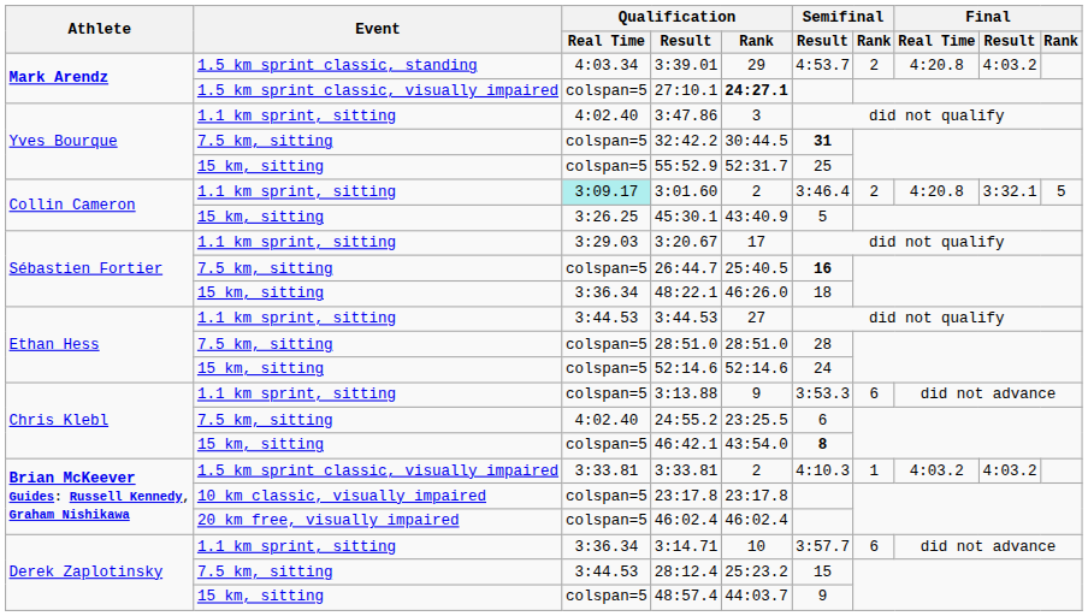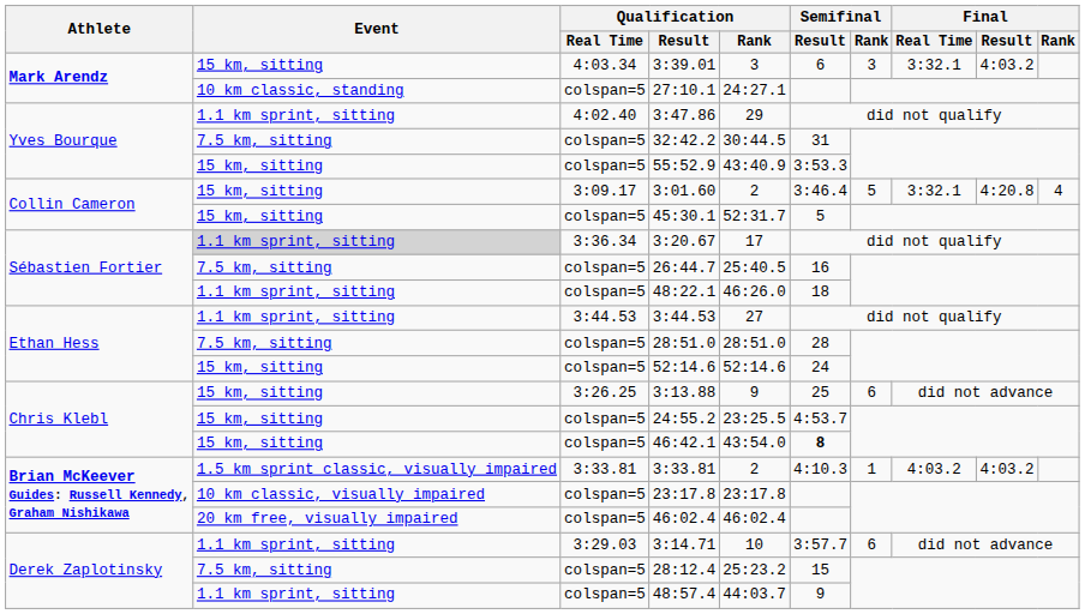3:39.01 | Event: 1.5 km sprint classic, standing -> 15 km, sitting
3:39.01 | Qualification / Rank: 29 -> 3
3:39.01 | Semifinal / Result: 4:53.7 -> 6
3:39.01 | Semifinal / Rank: 2 -> 3
3:39.01 | Final / Real Time: 4:20.8 -> 3:32.1
27:10.1 | Event: 1.5 km sprint classic, visually impaired -> 10 km classic, standing
27:10.1 | Qualification / Rank: bold -> normal
3:47.86 | Qualification / Rank: 3 -> 29
32:42.2 | Semifinal / Result: bold -> normal
55:52.9 | Qualification / Rank: 52:31.7 -> 43:40.9
55:52.9 | Semifinal / Result: 25 -> 3:53.3
3:01.60 | Event: 1.1 km sprint, sitting -> 15 km, sitting
3:01.60 | Qualification / Real Time: paleturquoise background -> no background
3:01.60 | Semifinal / Rank: 2 -> 5
3:01.60 | Final / Real Time: 4:20.8 -> 3:32.1
3:01.60 | Final / Result: 3:32.1 -> 4:20.8
3:01.60 | Final / Rank: 5 -> 4
45:30.1 | Qualification / Real Time: 3:26.25 -> colspan=5
45:30.1 | Qualification / Rank: 43:40.9 -> 52:31.7
3:20.67 | Event: no background -> lightgrey background
3:20.67 | Qualification / Real Time: 3:29.03 -> 3:36.34
26:44.7 | Semifinal / Result: bold -> normal
48:22.1 | Event: 15 km, sitting -> 1.1 km sprint, sitting
48:22.1 | Qualification / Real Time: 3:36.34 -> colspan=5
3:13.88 | Event: 1.1 km sprint, sitting -> 15 km, sitting
3:13.88 | Qualification / Real Time: colspan=5 -> 3:26.25
3:13.88 | Semifinal / Result: 3:53.3 -> 25
24:55.2 | Event: 7.5 km, sitting -> 15 km, sitting
24:55.2 | Qualification / Real Time: 4:02.40 -> colspan=5
24:55.2 | Semifinal / Result: 6 -> 4:53.7
3:14.71 | Qualification / Real Time: 3:36.34 -> 3:29.03
28:12.4 | Qualification / Real Time: 3:44.53 -> colspan=5
48:57.4 | Event: 15 km, sitting -> 1.1 km sprint, sitting
